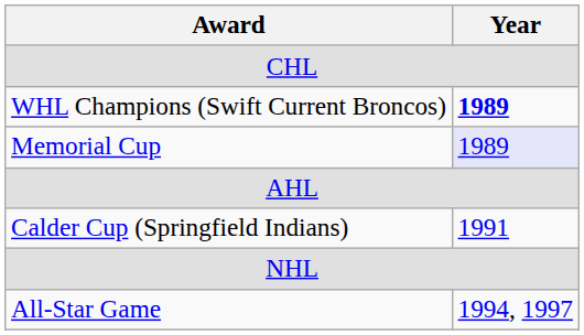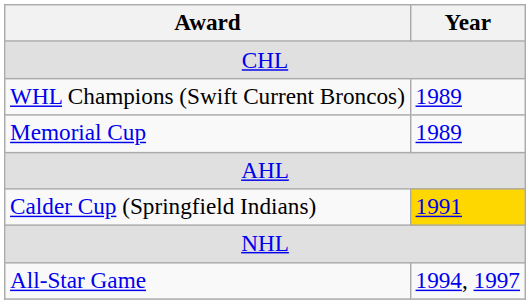WHL Champions (Swift Current Broncos) | Year: bold -> normal
Memorial Cup | Year: lavender background -> no background
Calder Cup (Springfield Indians) | Year: no background -> gold background
